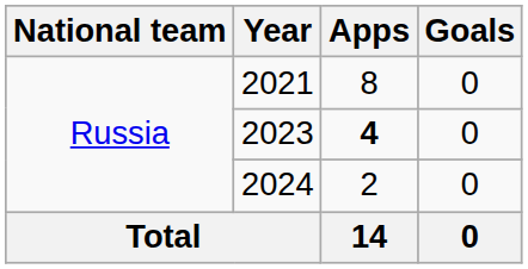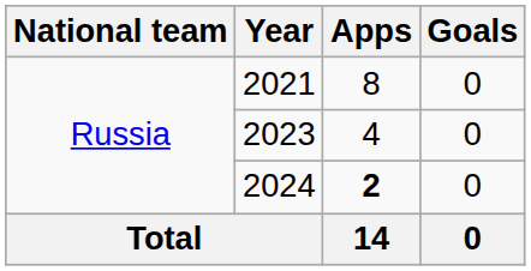2023 | Apps: bold -> normal
2024 | Apps: normal -> bold
